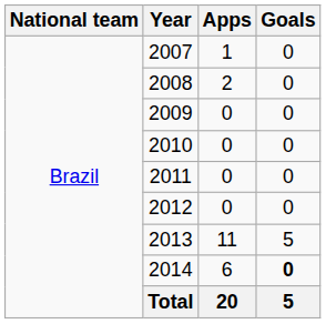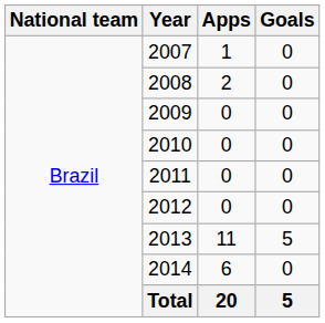2014 | Goals: bold -> normal
